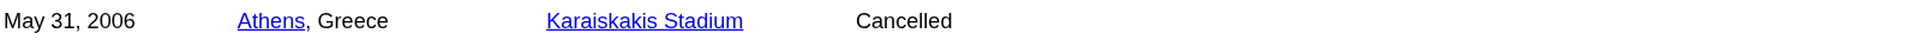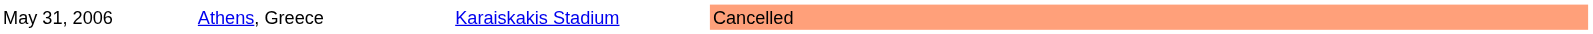May 31, 2006 | column 4: no background -> lightsalmon background
